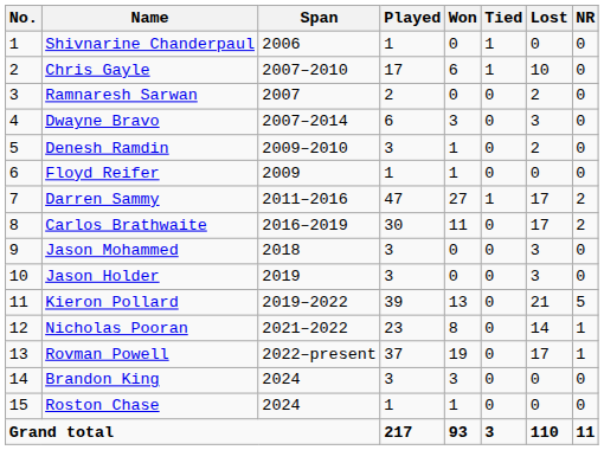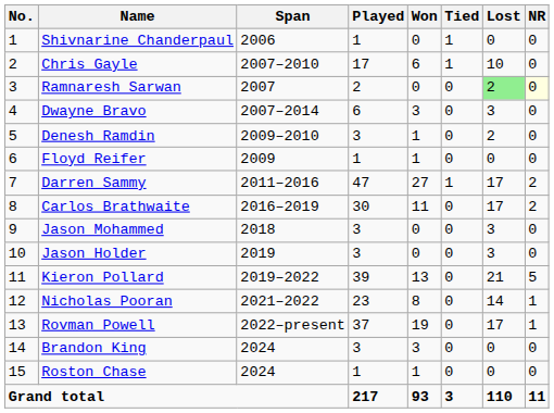Ramnaresh Sarwan | Lost: no background -> lightgreen background
Ramnaresh Sarwan | NR: no background -> lightyellow background
